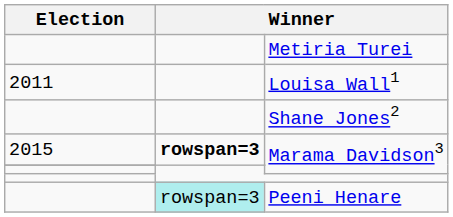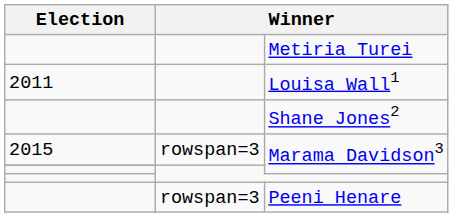2015 / Marama Davidson3 | column 2: bold -> normal
Peeni Henare | column 2: paleturquoise background -> no background
